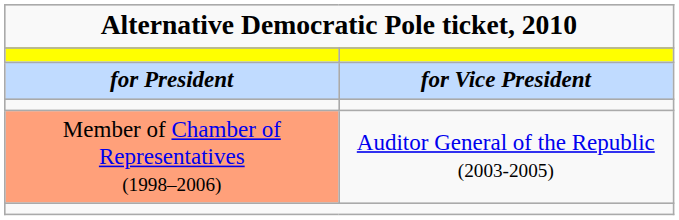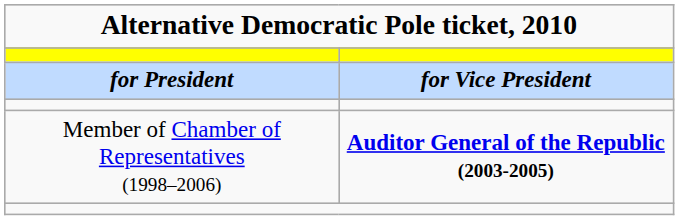Member of Chamber of Representatives (1998–2006) | column 1: lightsalmon background -> no background
Member of Chamber of Representatives (1998–2006) | column 2: normal -> bold
